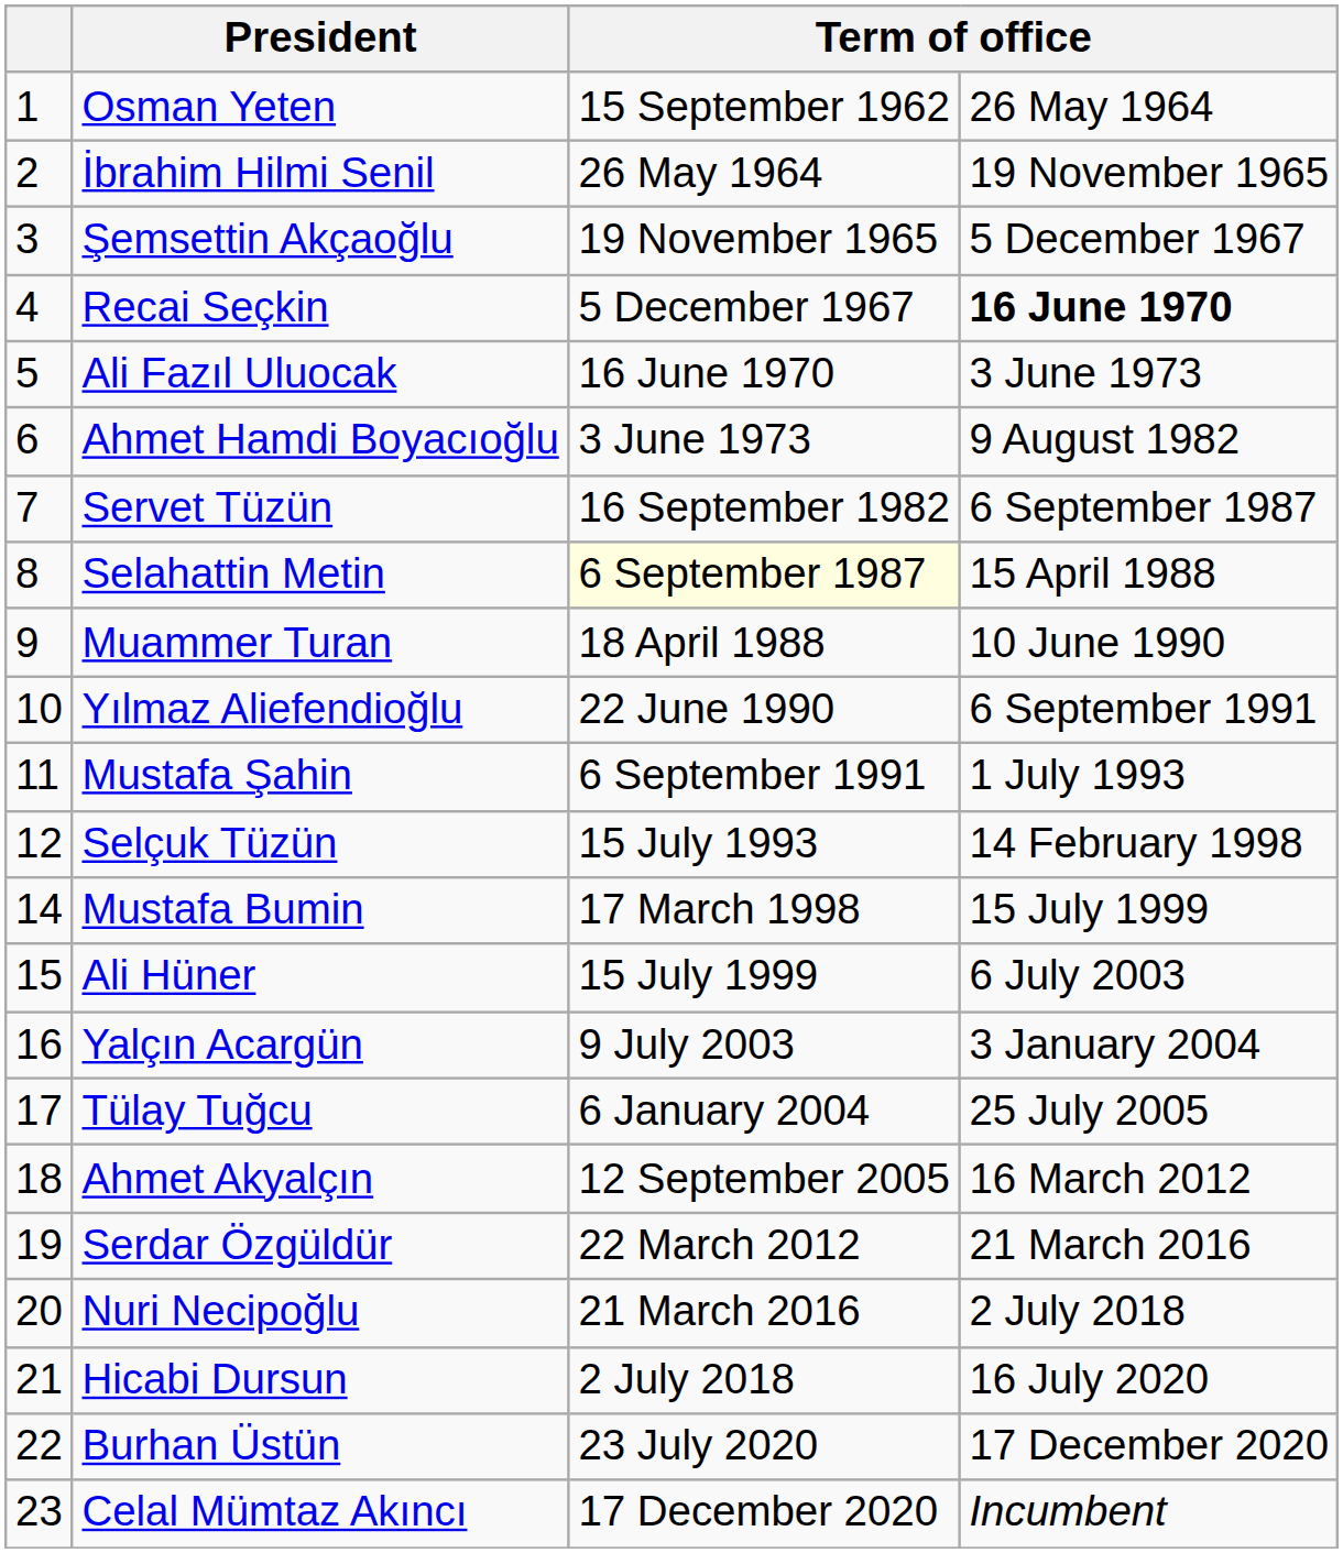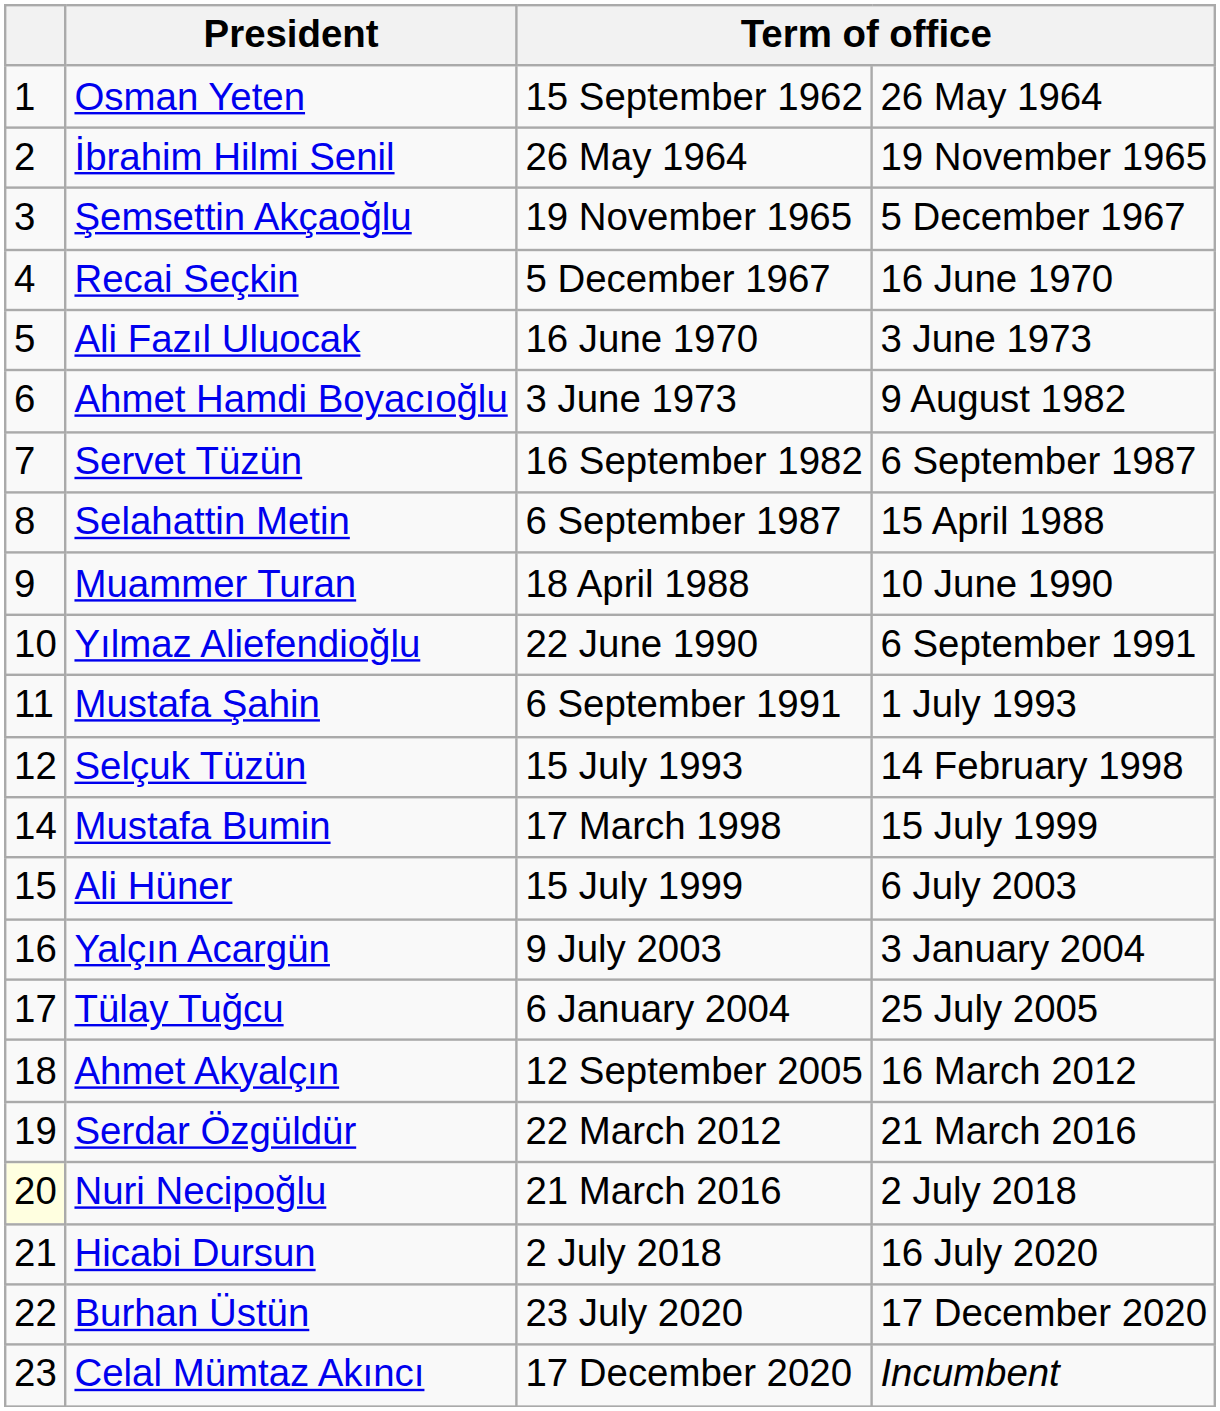Recai Seçkin | column 4: bold -> normal
Selahattin Metin | column 3: lightyellow background -> no background
Nuri Necipoğlu | column 1: no background -> lightyellow background
